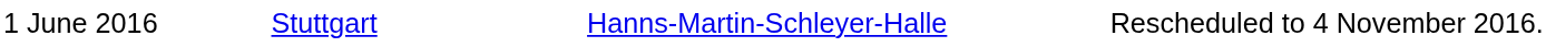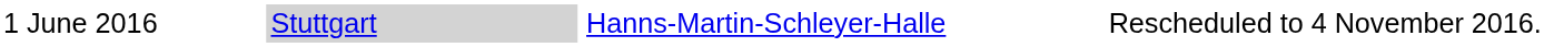1 June 2016 | column 2: no background -> lightgrey background
